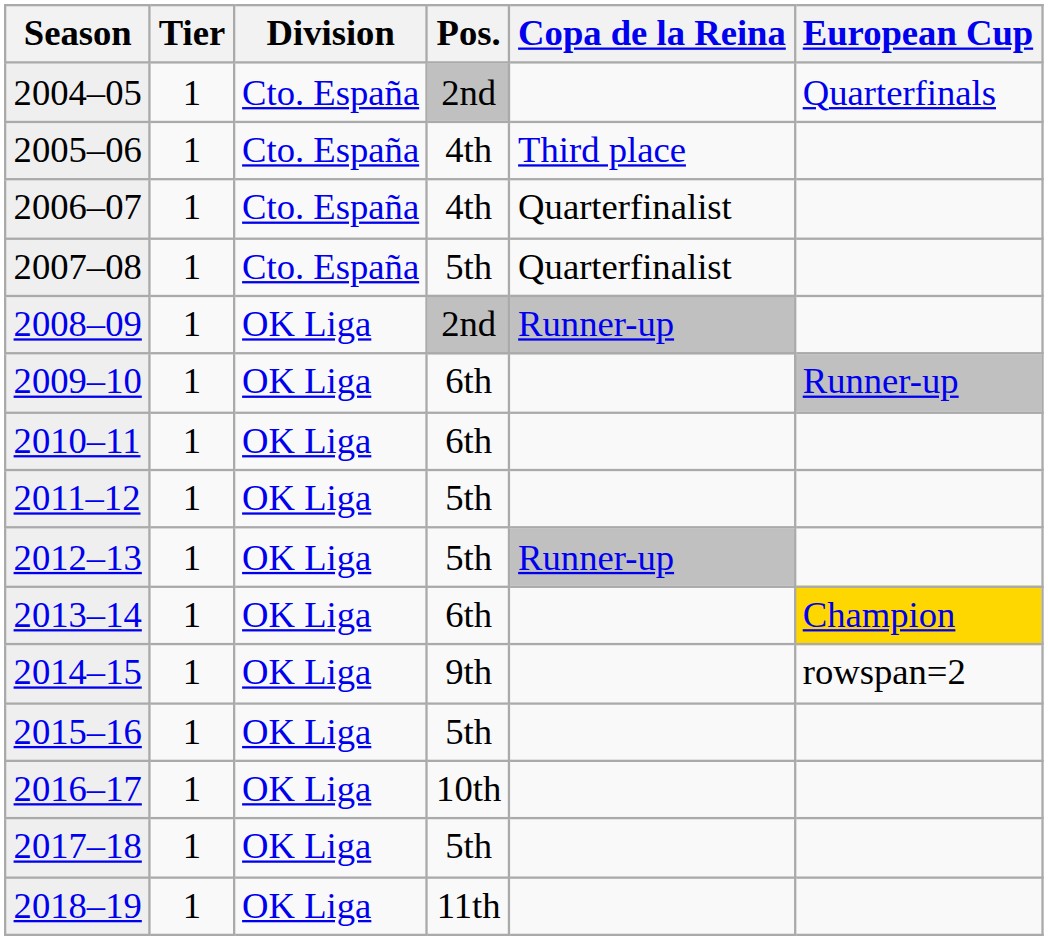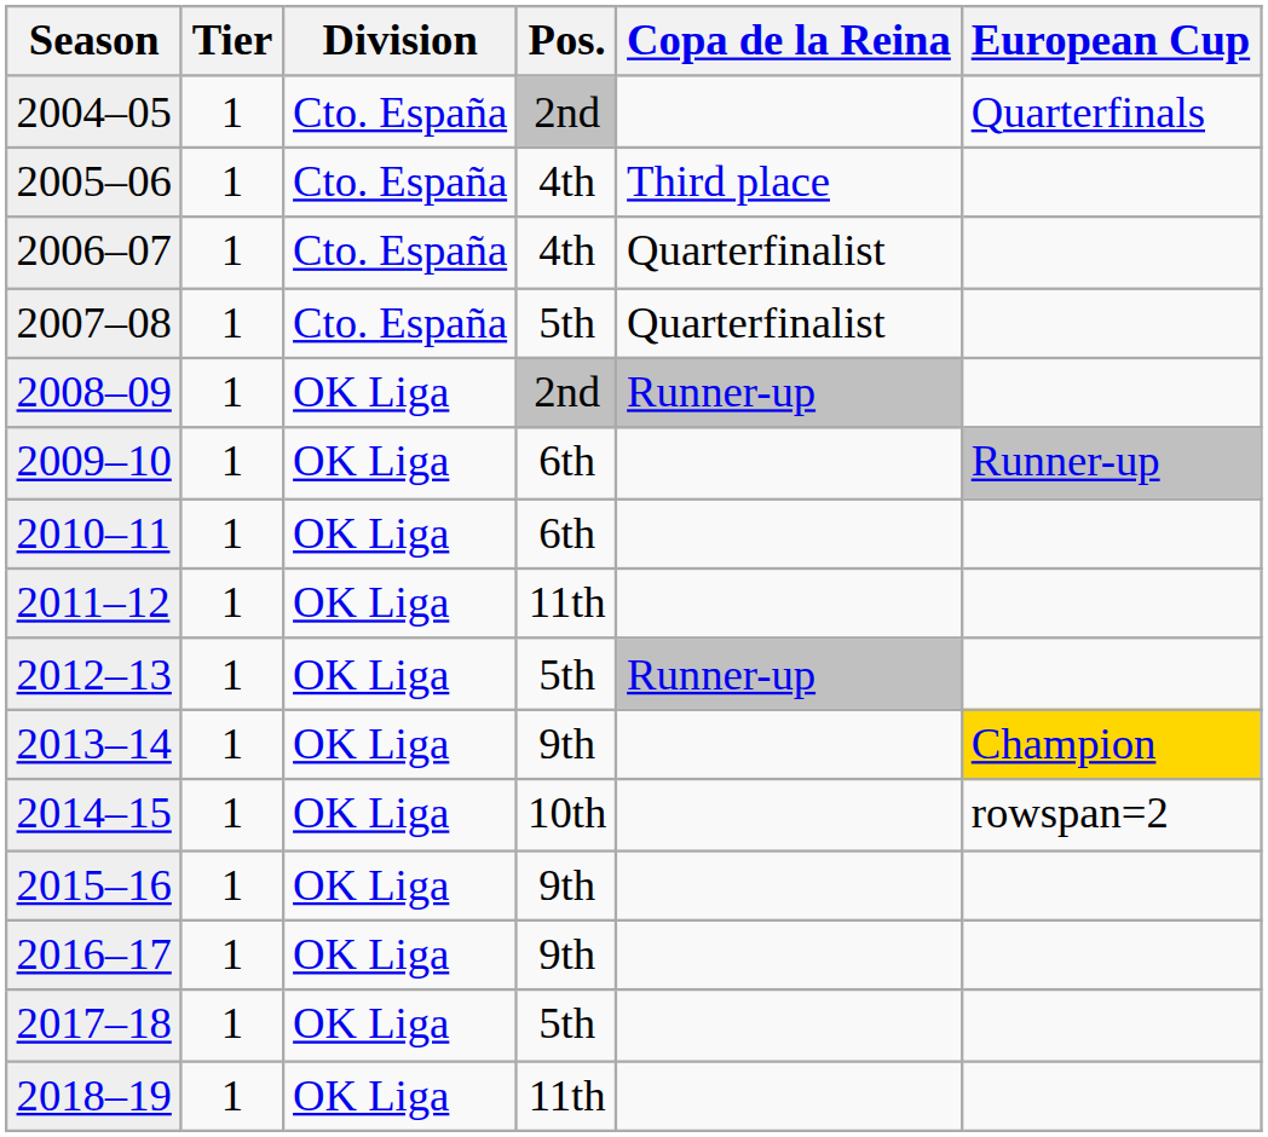2011–12 | Pos.: 5th -> 11th
2013–14 | Pos.: 6th -> 9th
2014–15 | Pos.: 9th -> 10th
2015–16 | Pos.: 5th -> 9th
2016–17 | Pos.: 10th -> 9th
